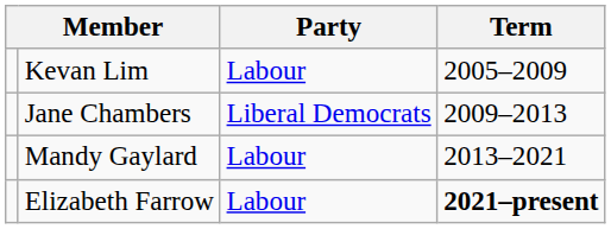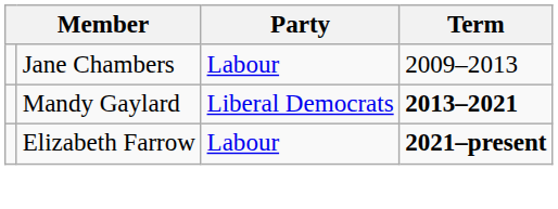- row: Kevan Lim | Labour | 2005–2009
Jane Chambers | Party: Liberal Democrats -> Labour
Mandy Gaylard | Party: Labour -> Liberal Democrats
Mandy Gaylard | Term: normal -> bold
